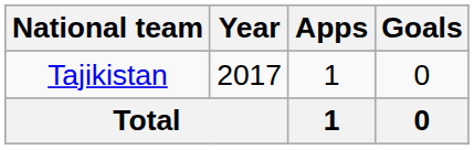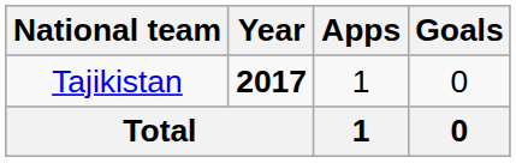Tajikistan | Year: normal -> bold
